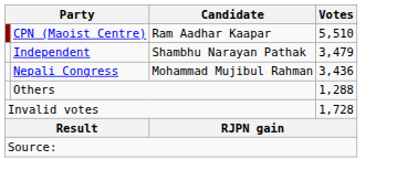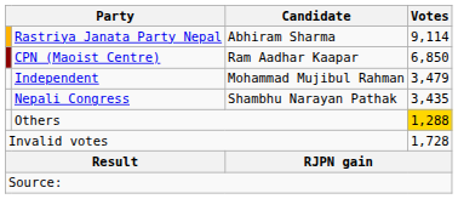+ row: Rastriya Janata Party Nepal | Abhiram Sharma | 9,114
CPN (Maoist Centre) | Votes: 5,510 -> 6,850
Independent | Candidate: Shambhu Narayan Pathak -> Mohammad Mujibul Rahman
Nepali Congress | Candidate: Mohammad Mujibul Rahman -> Shambhu Narayan Pathak
Nepali Congress | Votes: 3,436 -> 3,435
Others | Votes: no background -> gold background
